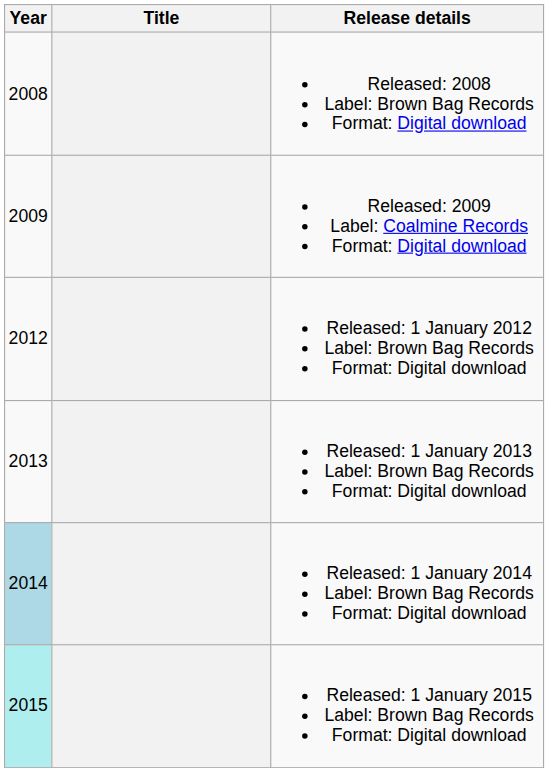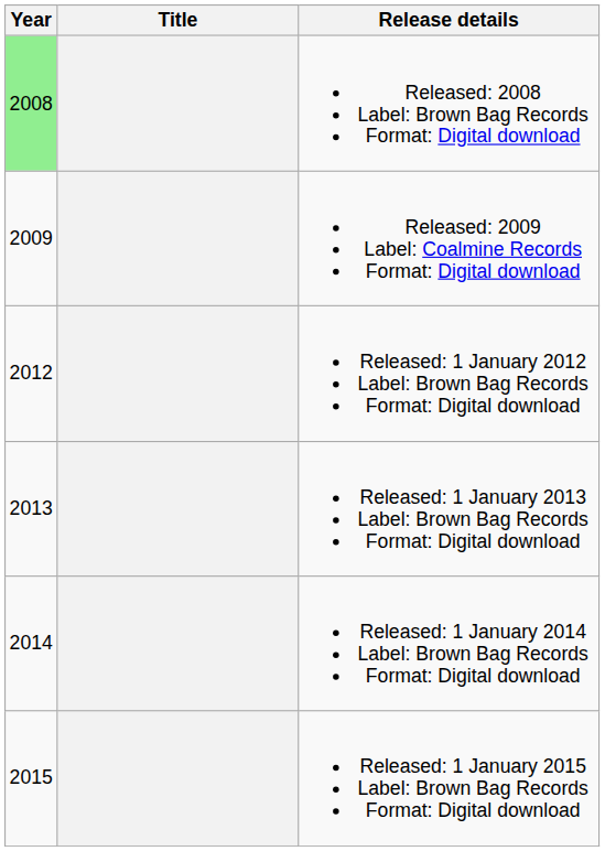row 2 | Year: no background -> lightgreen background
row 6 | Year: lightblue background -> no background
row 7 | Year: paleturquoise background -> no background
